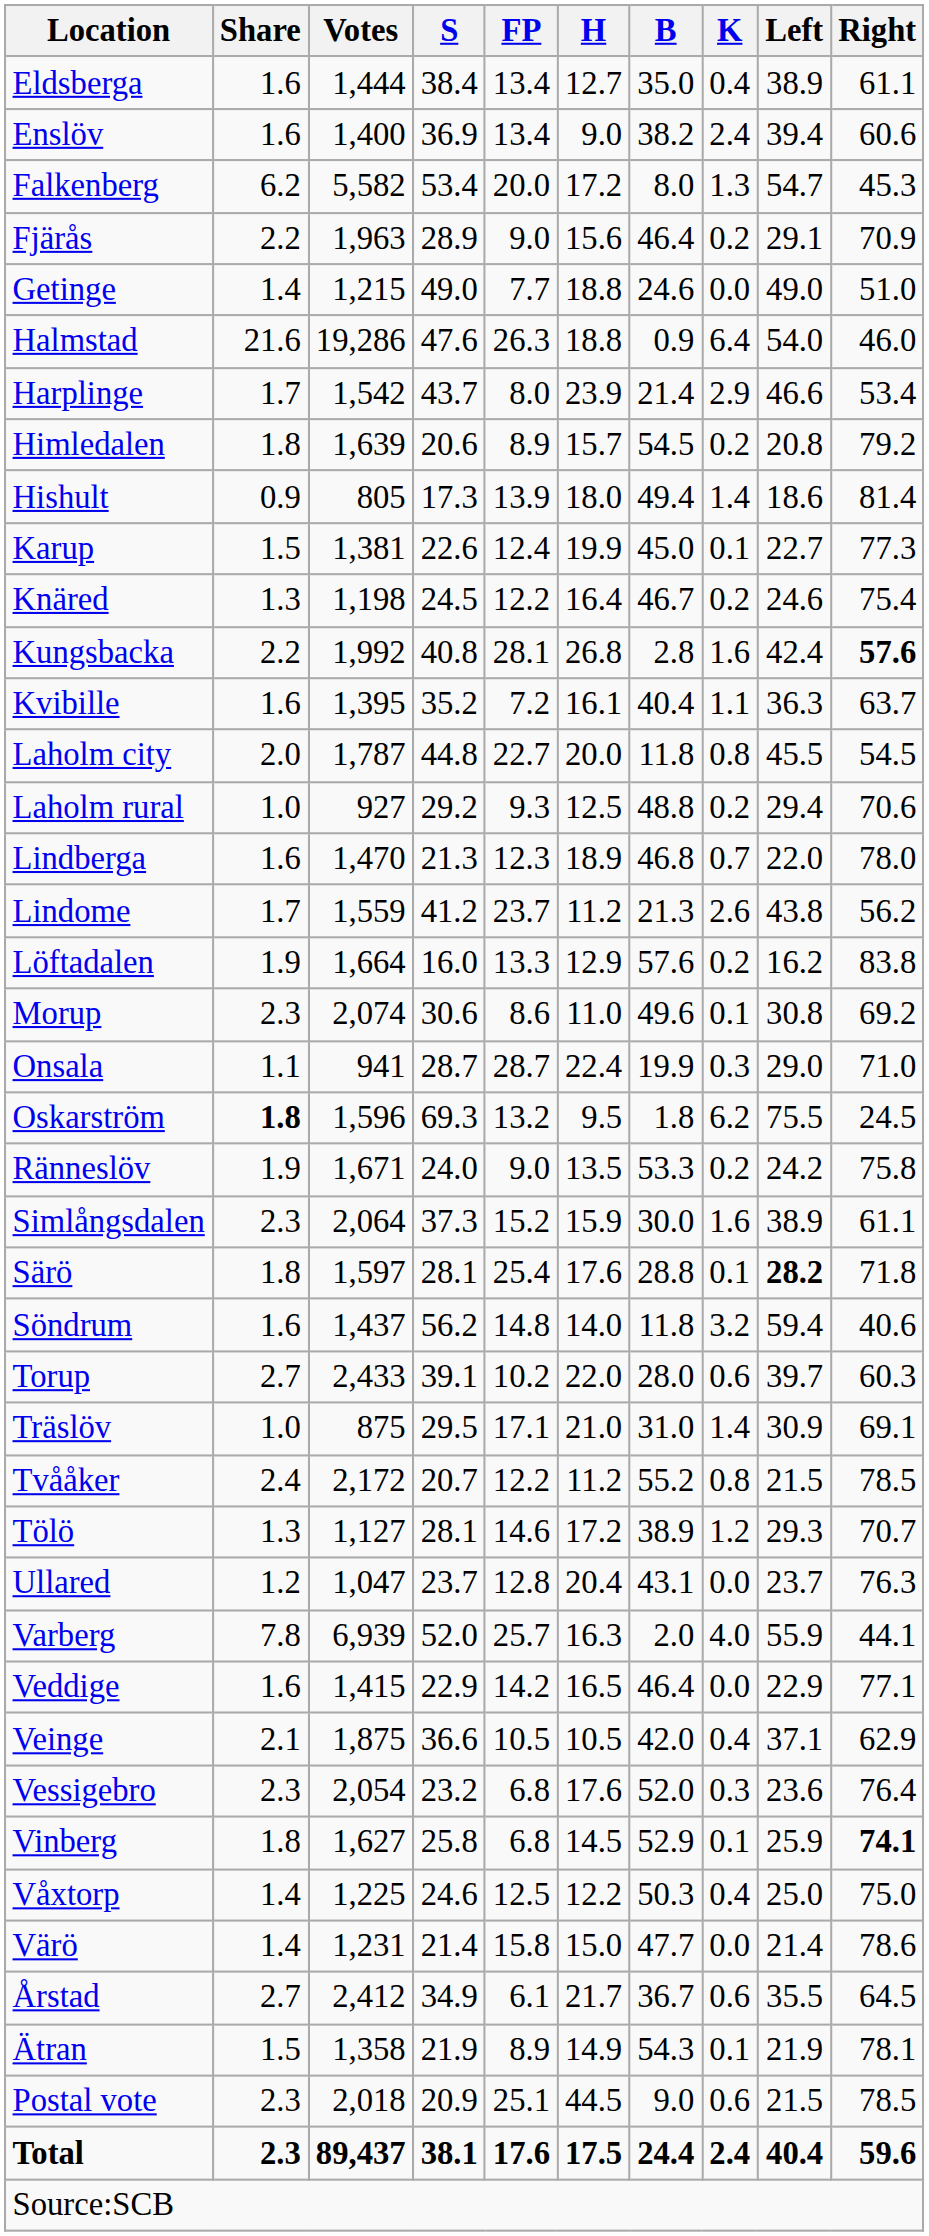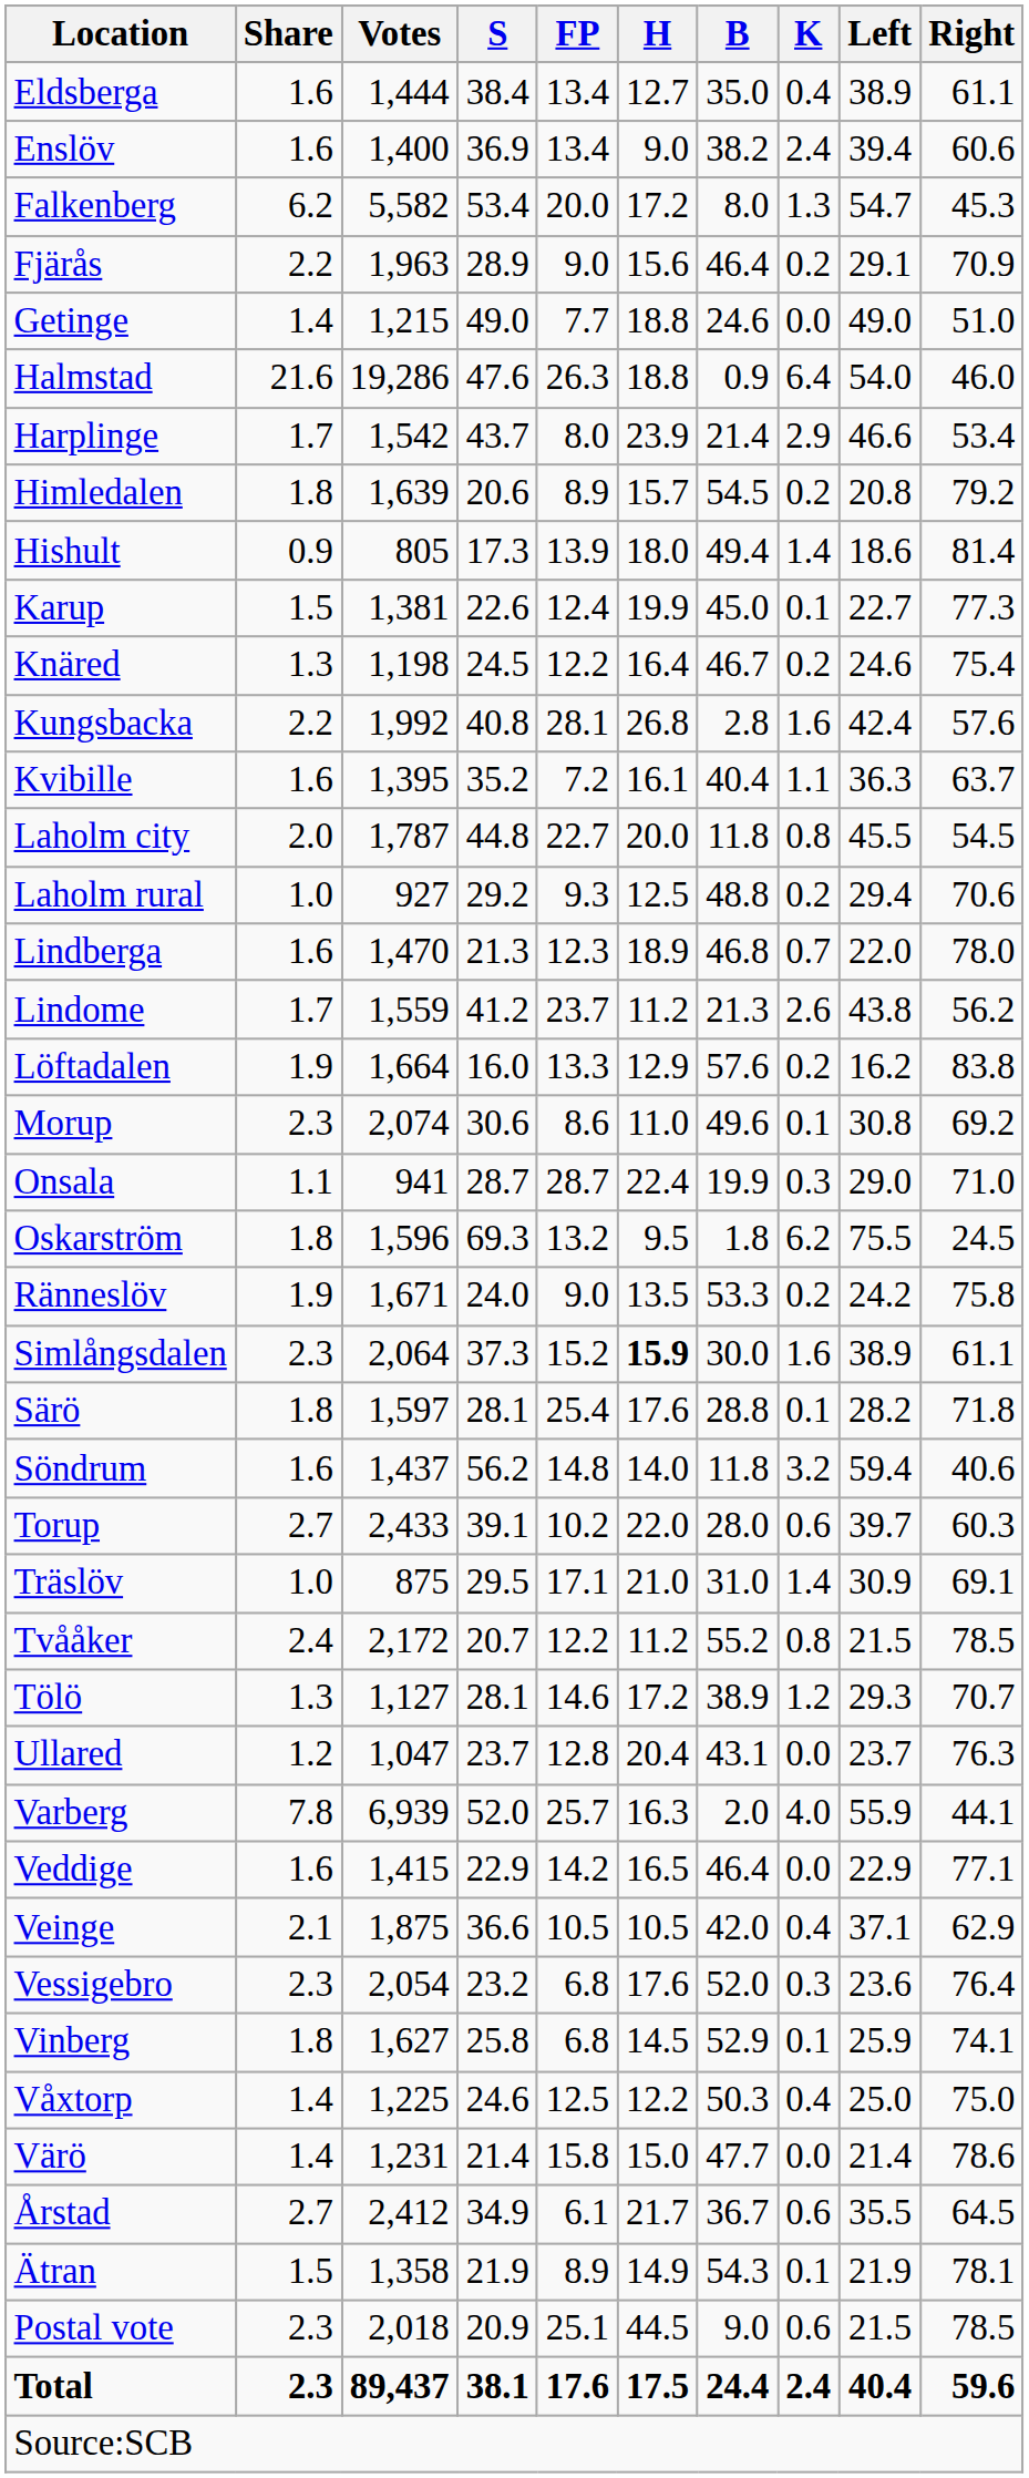Kungsbacka | Right: bold -> normal
Oskarström | Share: bold -> normal
Simlångsdalen | H: normal -> bold
Särö | Left: bold -> normal
Vinberg | Right: bold -> normal
